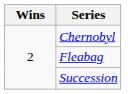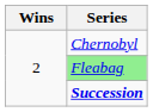Fleabag | Series: no background -> lightgreen background
Succession | Series: normal -> bold
